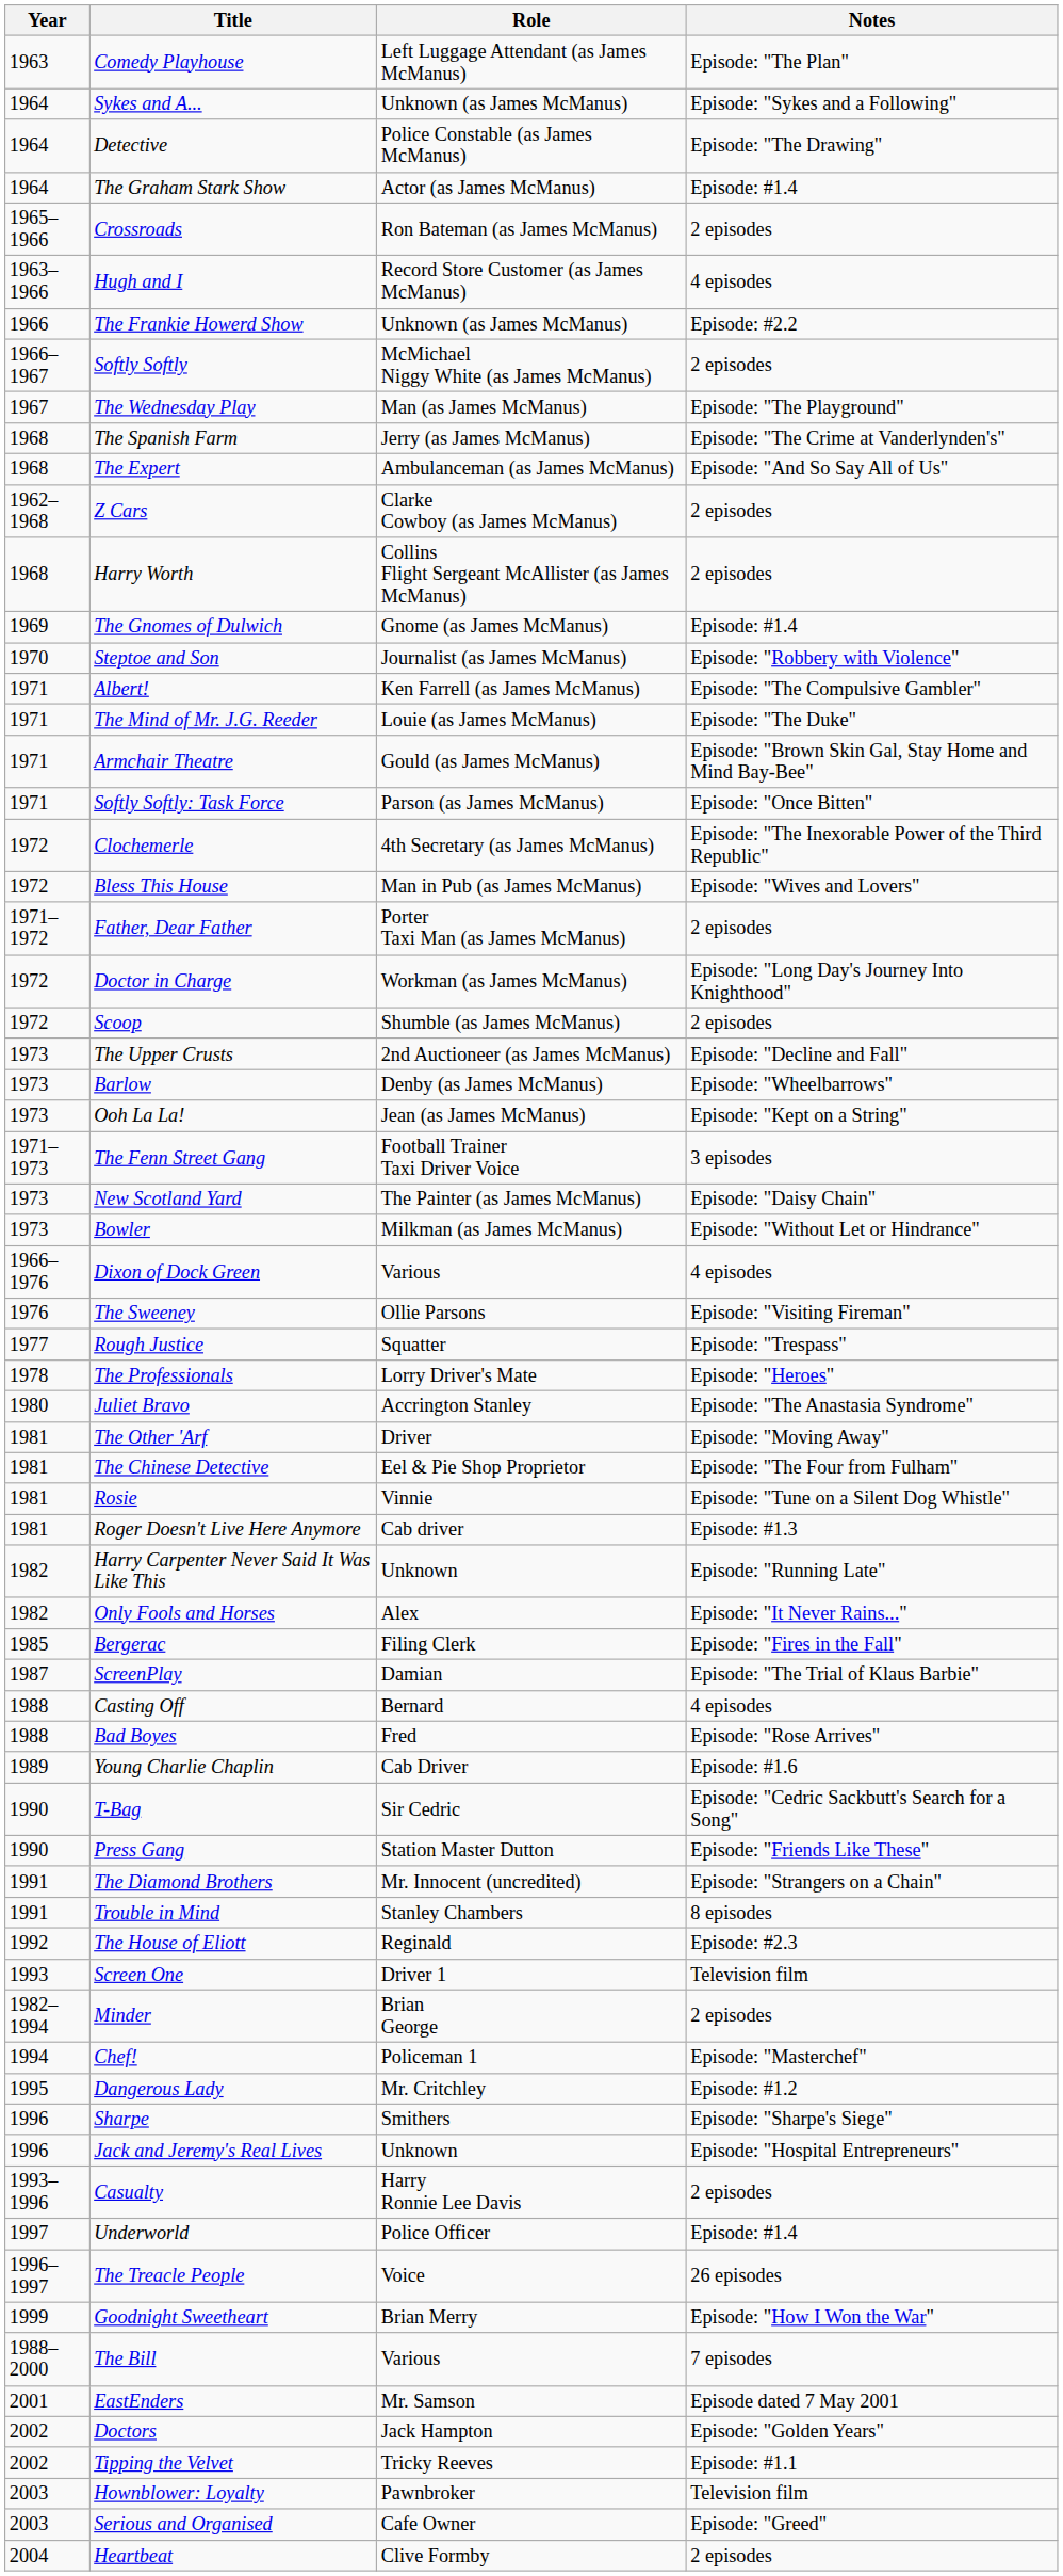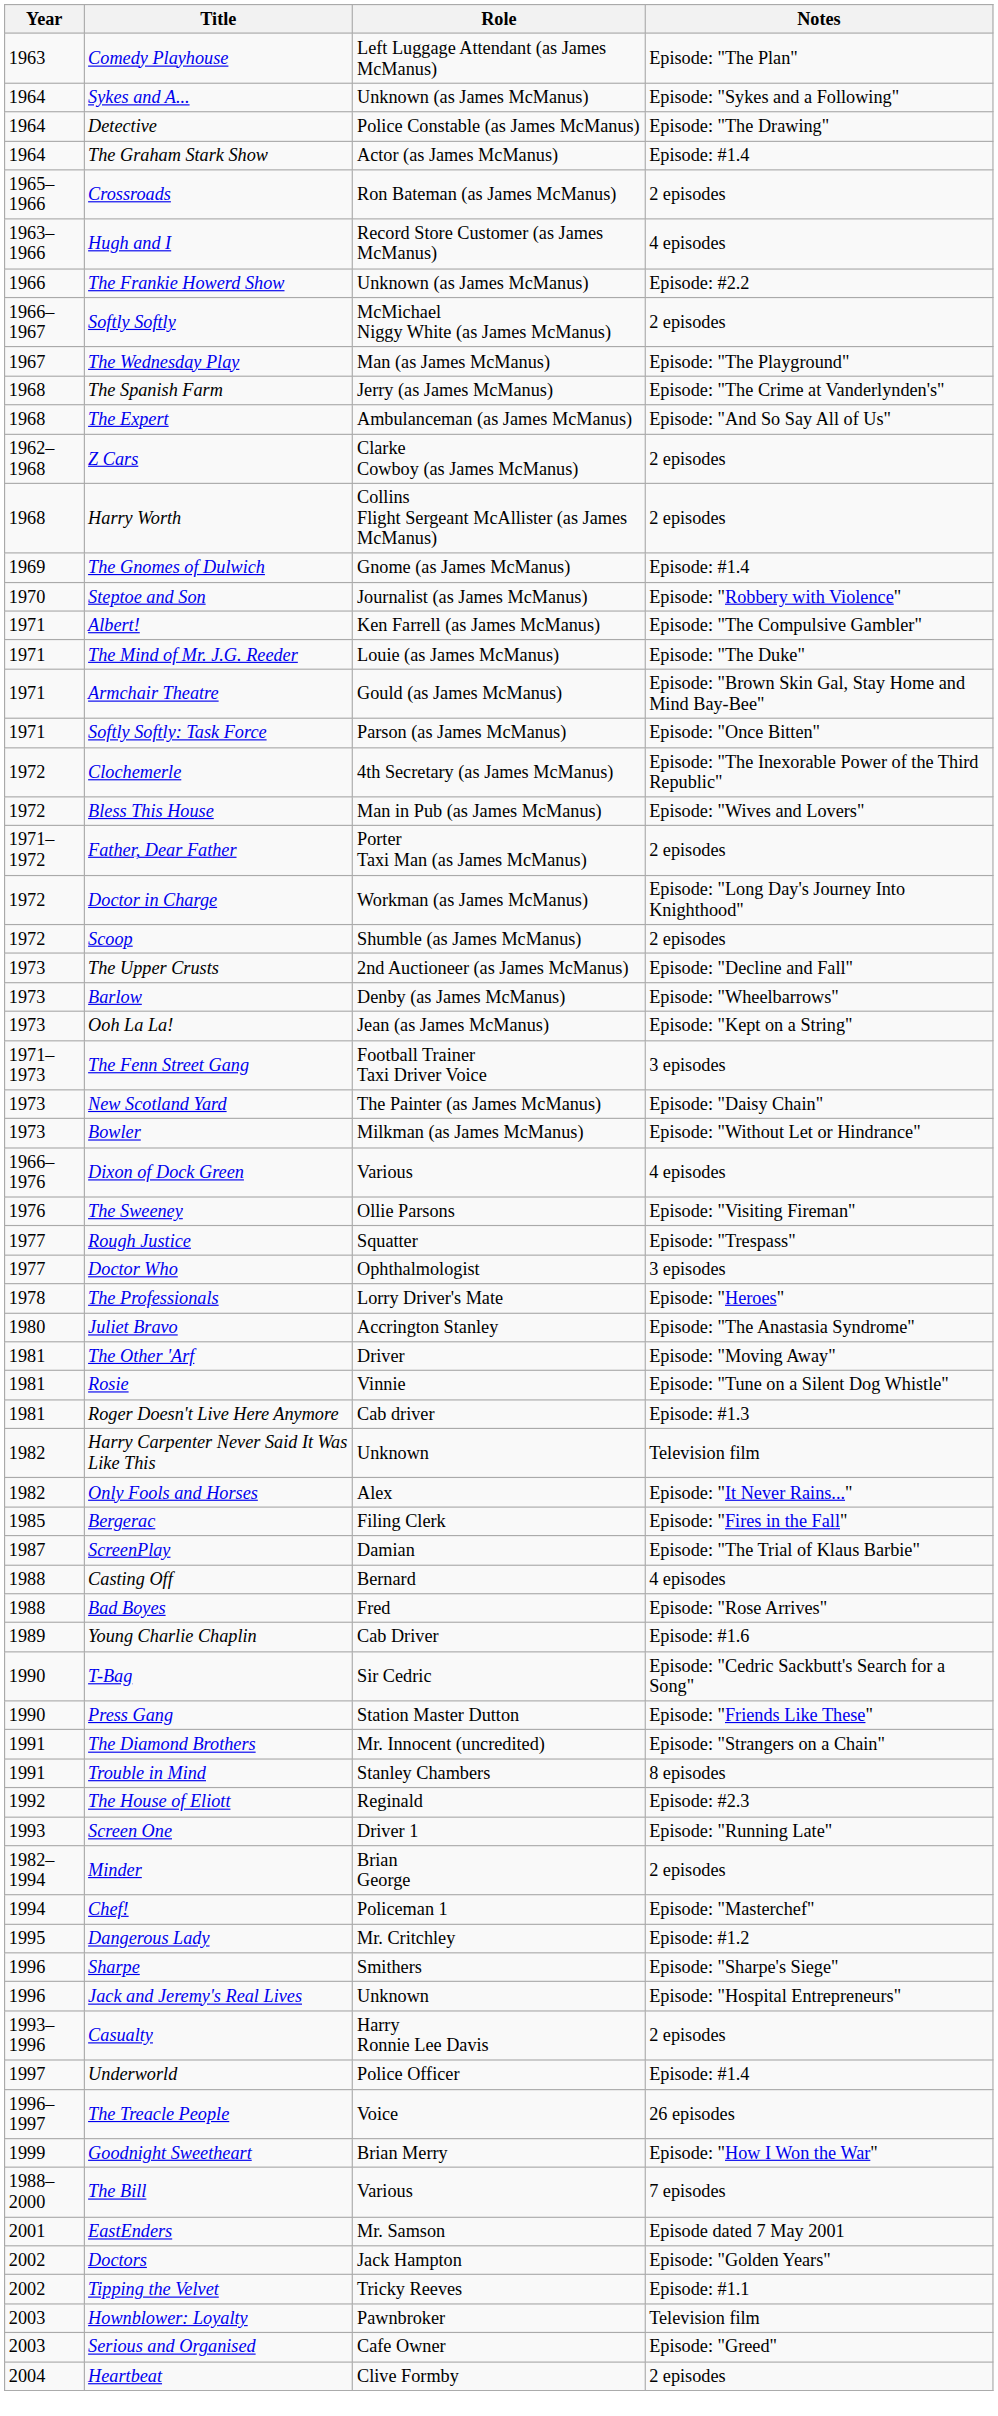+ row: 1977 | Doctor Who | Ophthalmologist | 3 episodes
- row: 1981 | The Chinese Detective | Eel & Pie Shop Proprietor | Episode: "The Four from Fulham"
Harry Carpenter Never Said It Was Like This | Notes: Episode: "Running Late" -> Television film
Screen One | Notes: Television film -> Episode: "Running Late"
